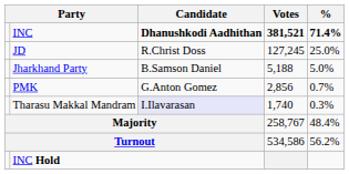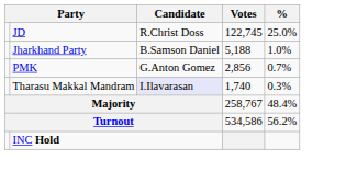- row: INC | Dhanushkodi Aadhithan | 381,521 | 71.4%
JD | Votes: 127,245 -> 122,745
Jharkhand Party | %: 5.0% -> 1.0%
